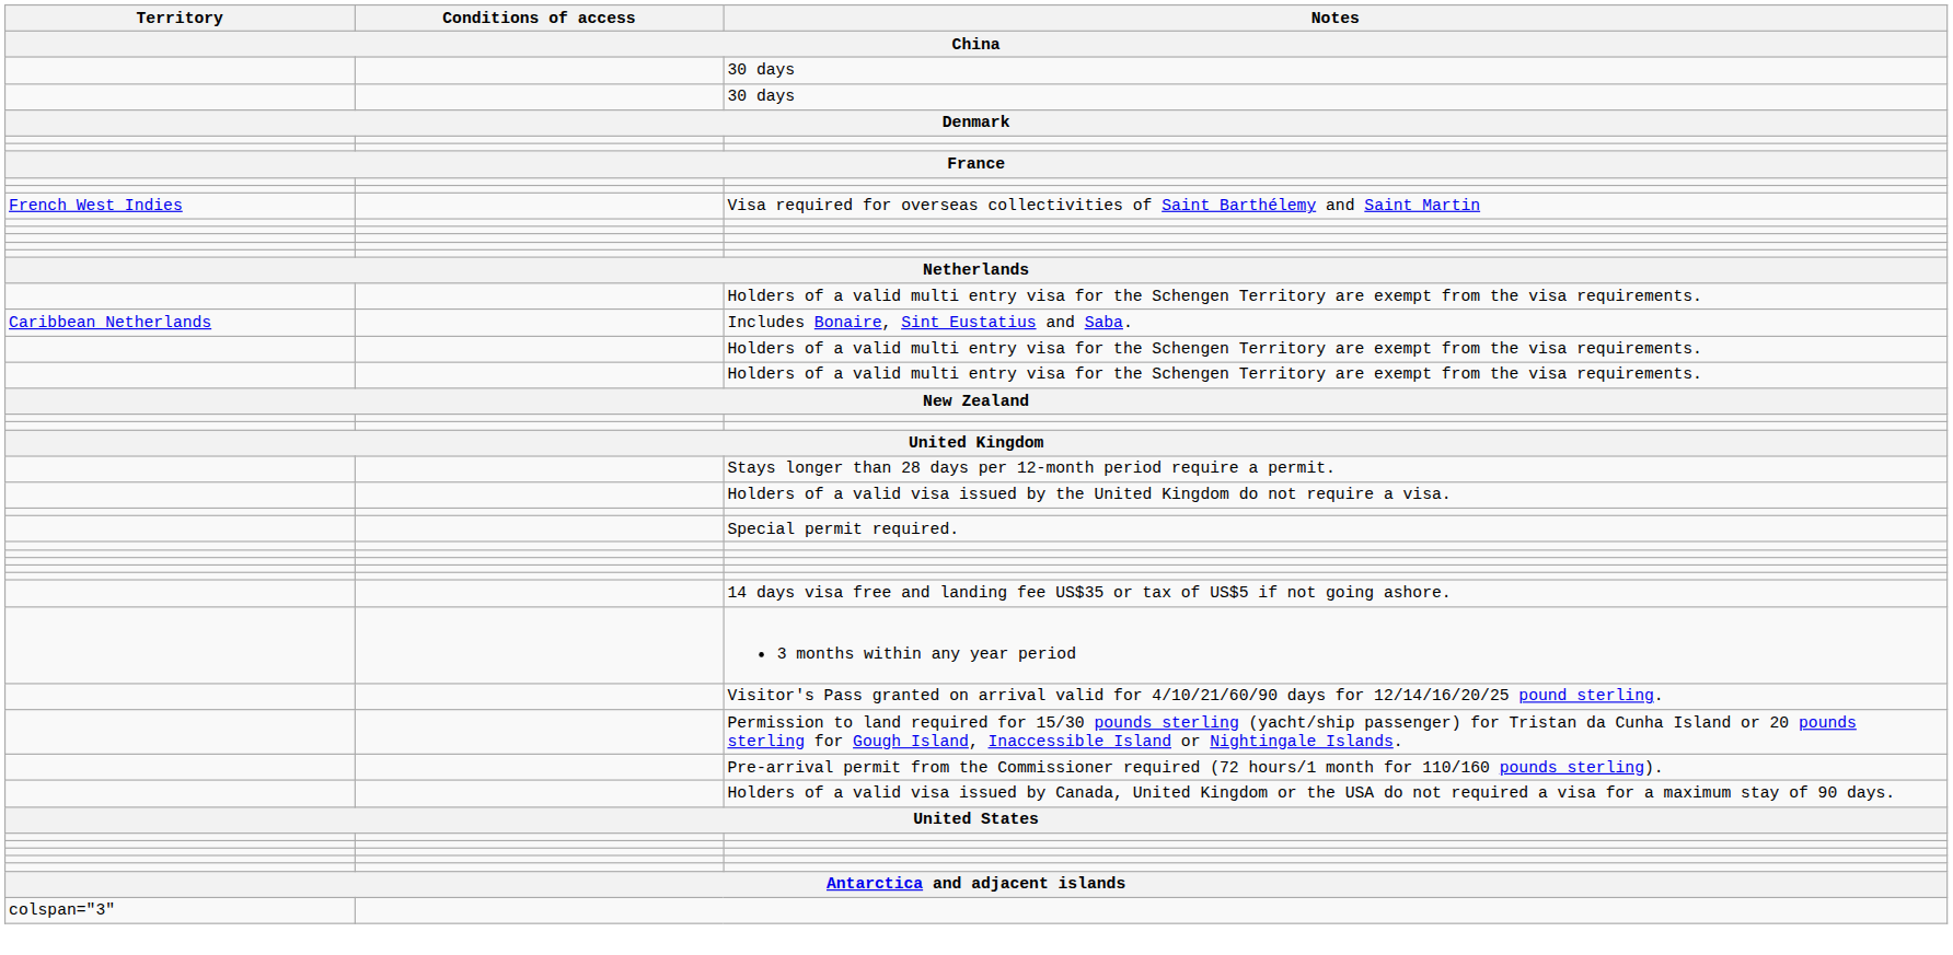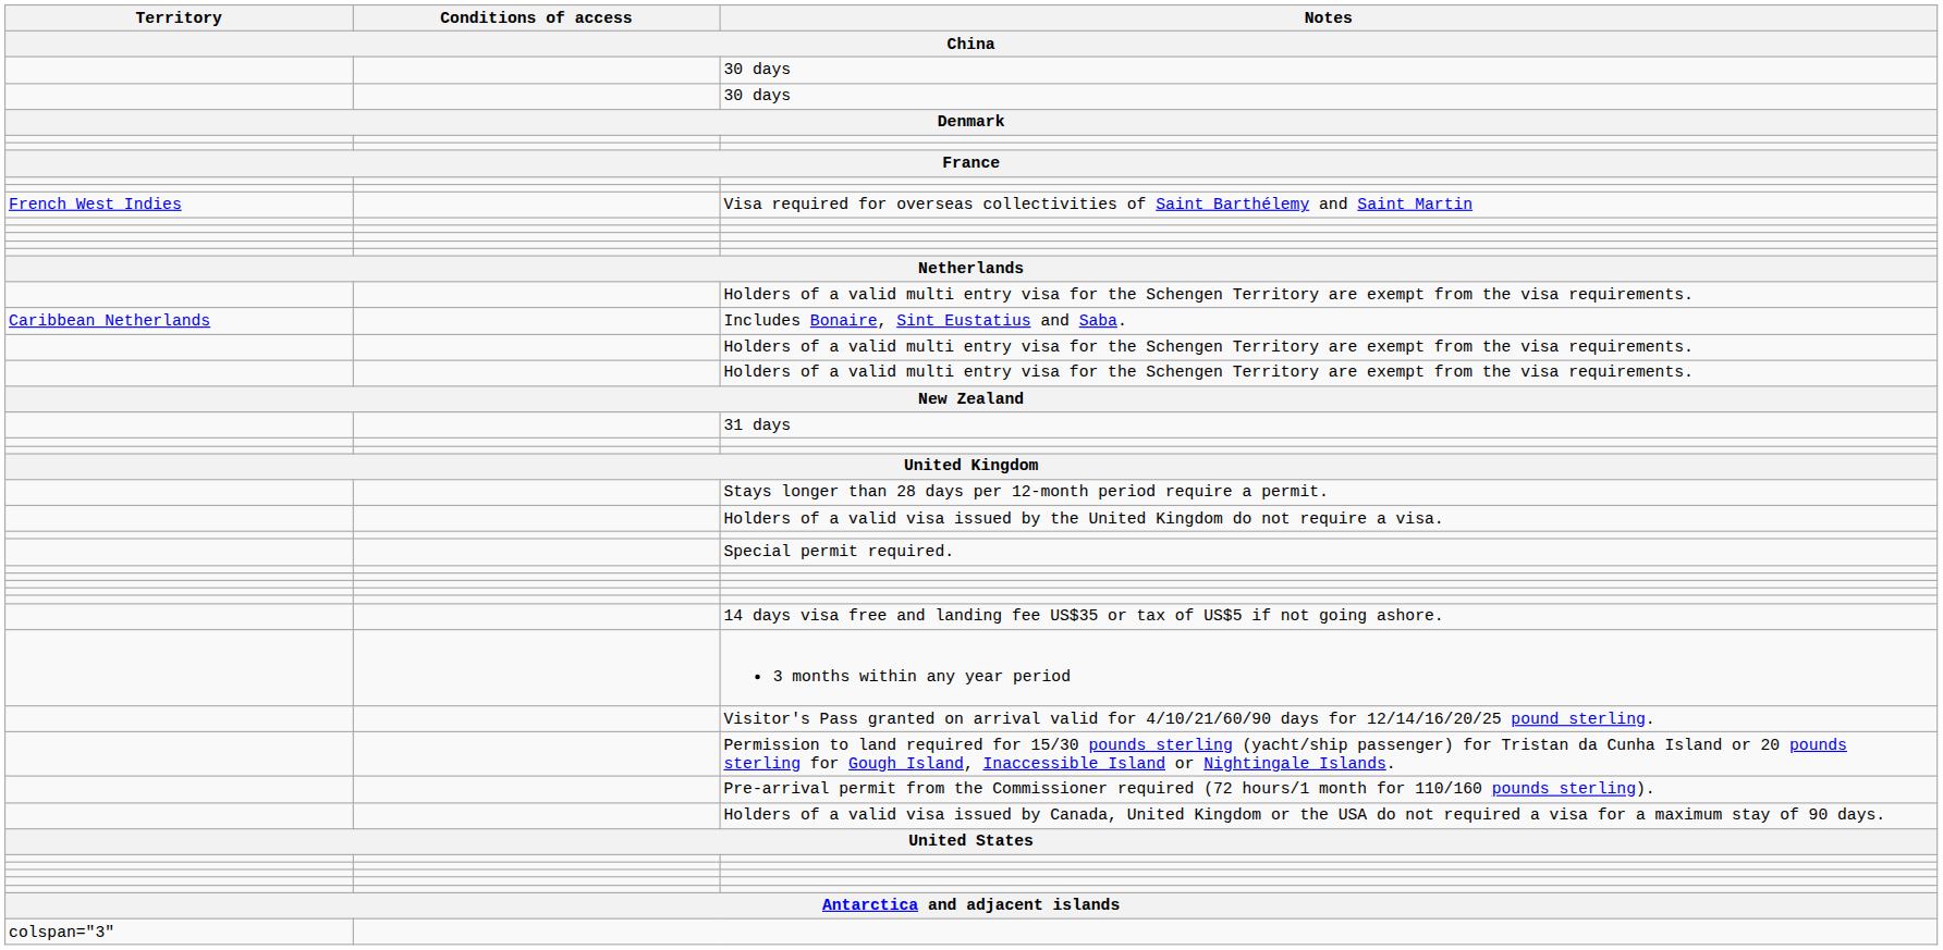+ row: 31 days
